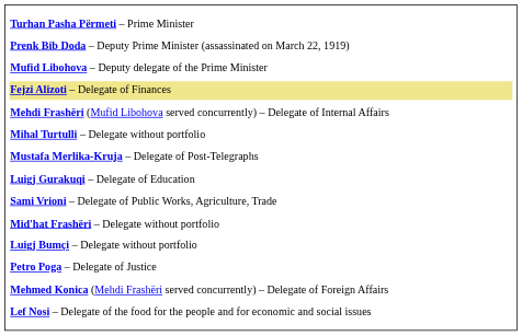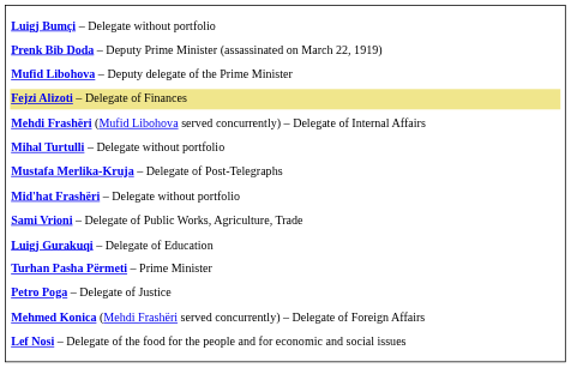row 1 | column 1: Turhan Pasha Përmeti – Prime Minister -> Luigj Bumçi – Delegate without portfolio
row 8 | column 1: Luigj Gurakuqi – Delegate of Education -> Mid'hat Frashëri – Delegate without portfolio
row 10 | column 1: Mid'hat Frashëri – Delegate without portfolio -> Luigj Gurakuqi – Delegate of Education
row 11 | column 1: Luigj Bumçi – Delegate without portfolio -> Turhan Pasha Përmeti – Prime Minister
